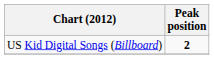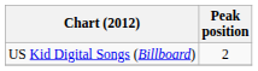US Kid Digital Songs (Billboard) | Peak position: bold -> normal
